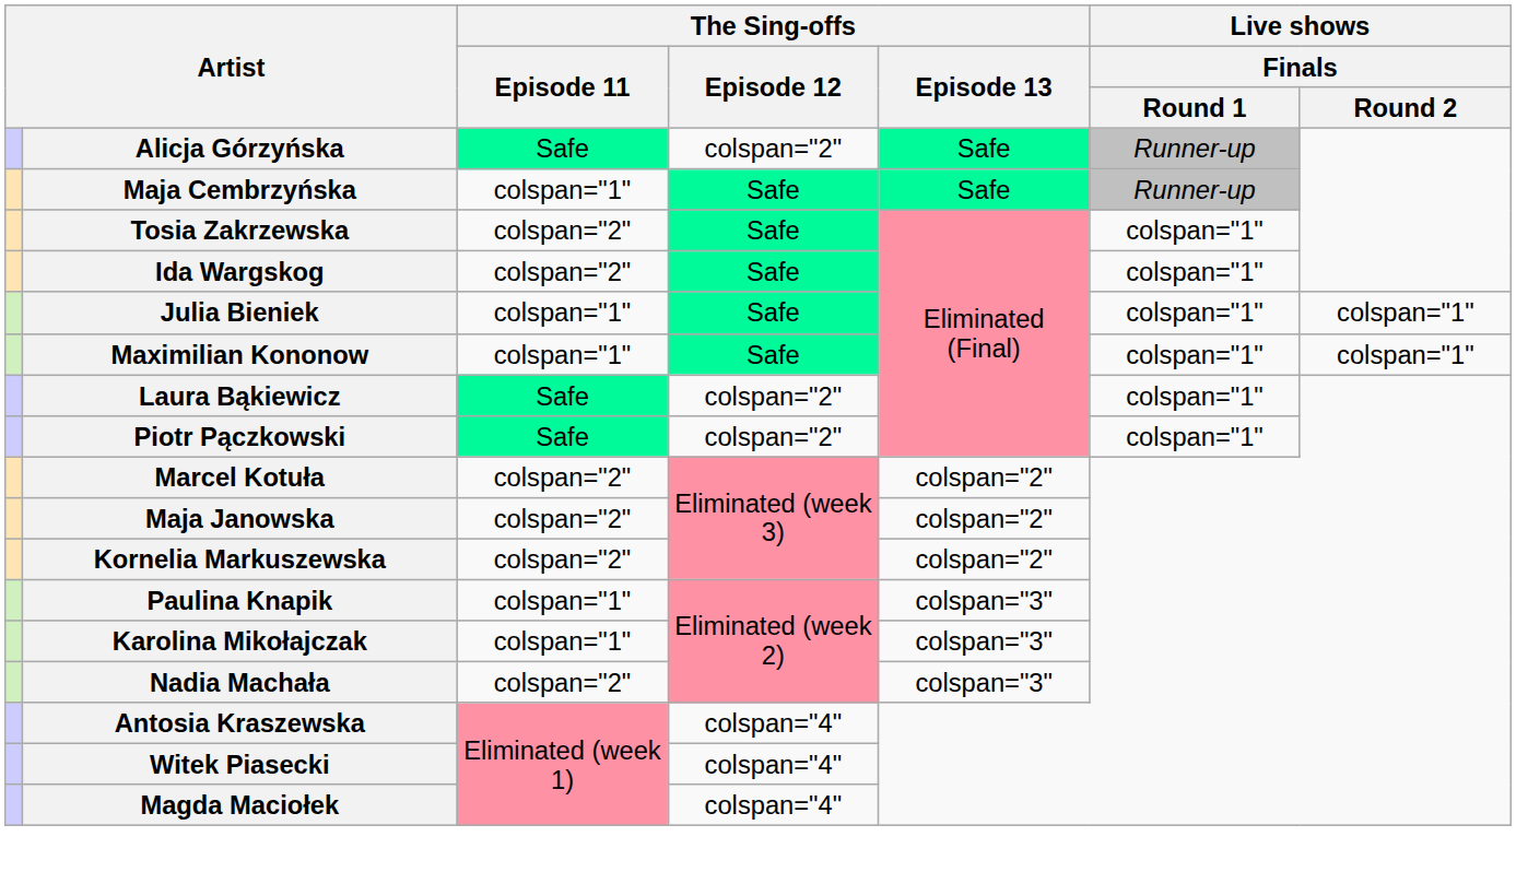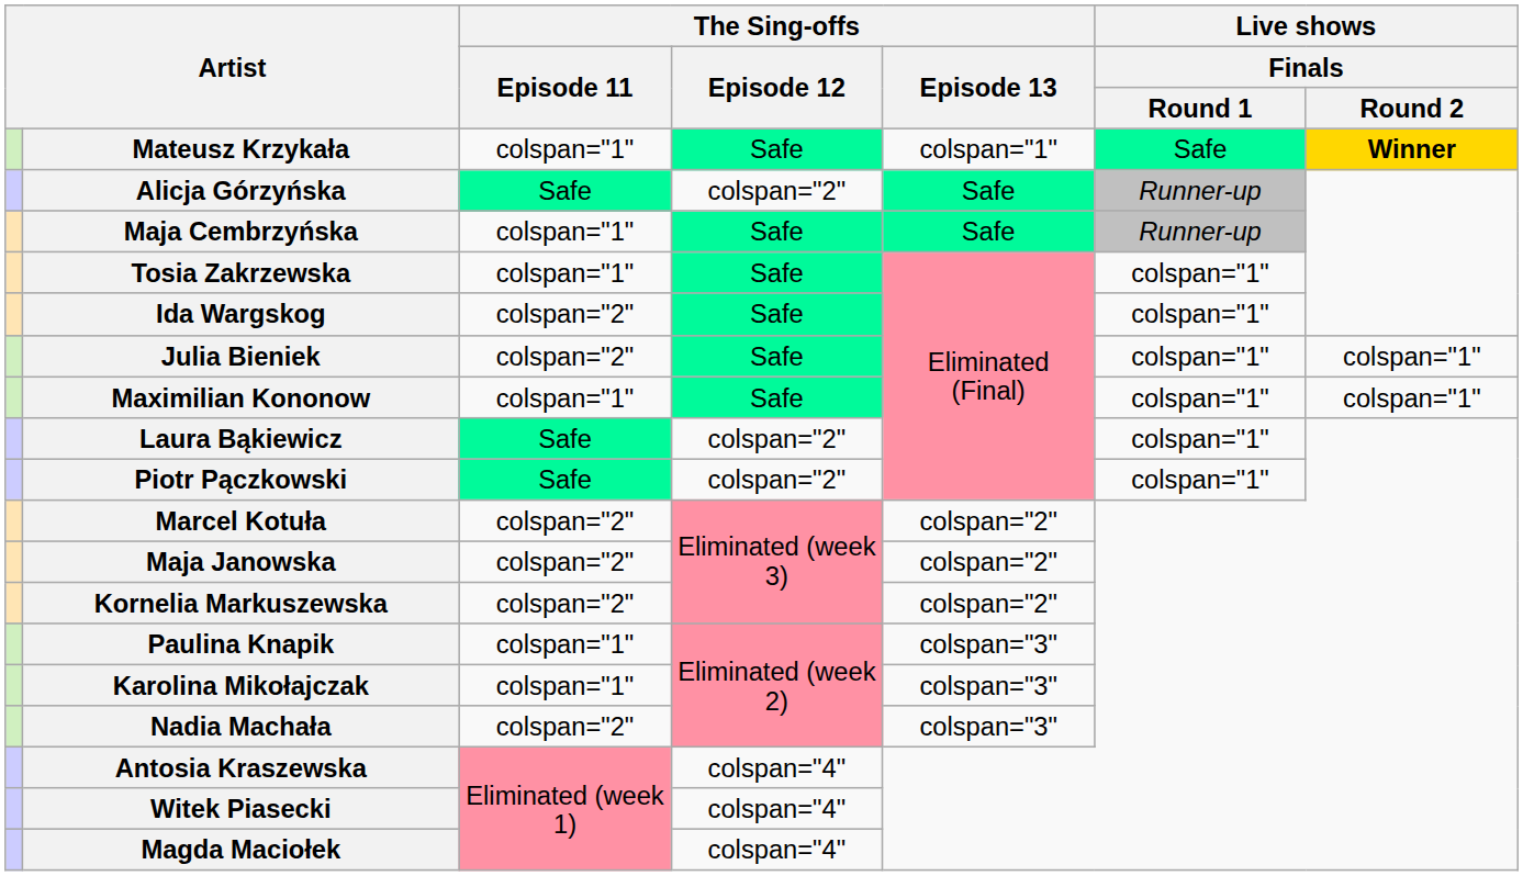+ row: Mateusz Krzykała | colspan="1" | Safe | colspan="1" | Safe | Winner
Tosia Zakrzewska | The Sing-offs / Episode 11: colspan="2" -> colspan="1"
Julia Bieniek | The Sing-offs / Episode 11: colspan="1" -> colspan="2"
